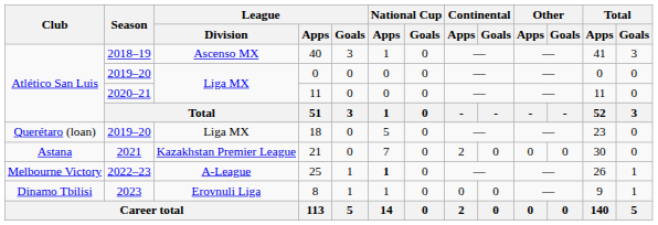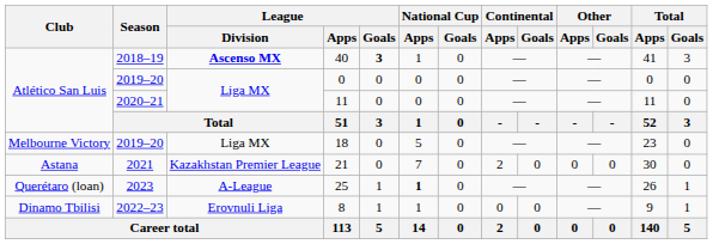40 | League / Division: normal -> bold
40 | League / Goals: normal -> bold
18 | Club: Querétaro (loan) -> Melbourne Victory
25 | Club: Melbourne Victory -> Querétaro (loan)
25 | Season: 2022–23 -> 2023
8 | Season: 2023 -> 2022–23
